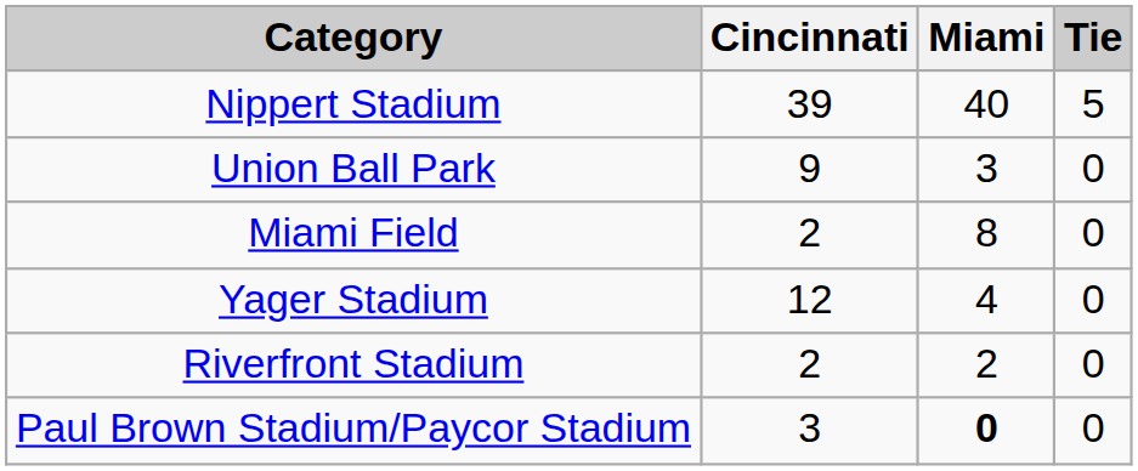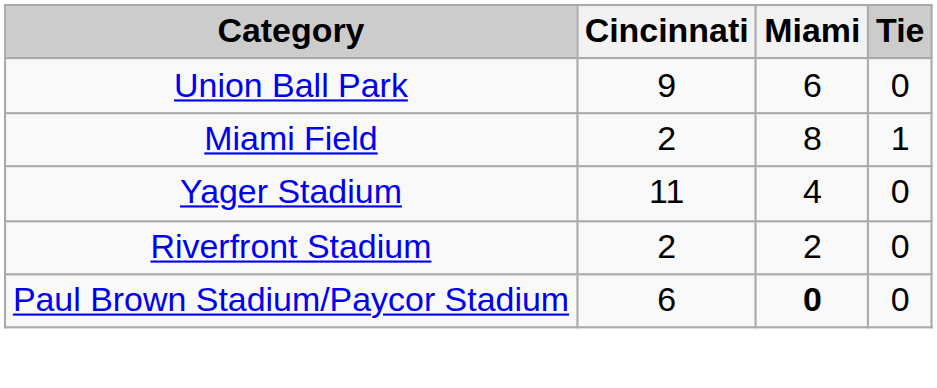- row: Nippert Stadium | 39 | 40 | 5
Union Ball Park | Miami: 3 -> 6
Miami Field | Tie: 0 -> 1
Yager Stadium | Cincinnati: 12 -> 11
Paul Brown Stadium/Paycor Stadium | Cincinnati: 3 -> 6
